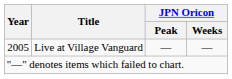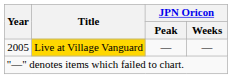2005 | Title: no background -> gold background
